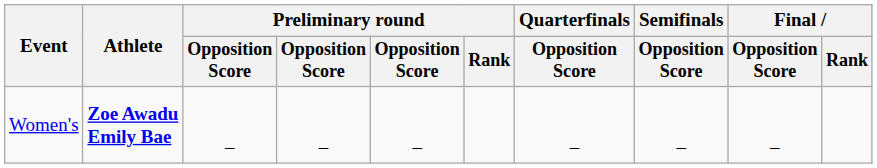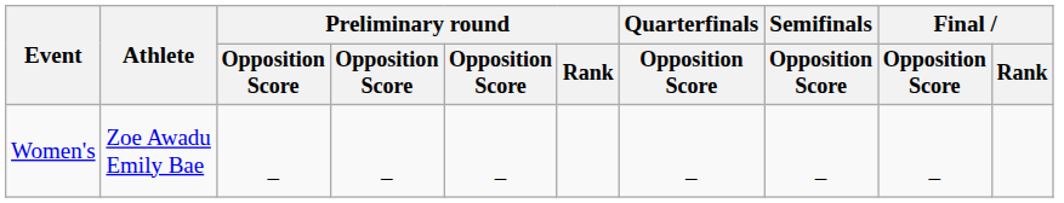Women's | Athlete: bold -> normal
